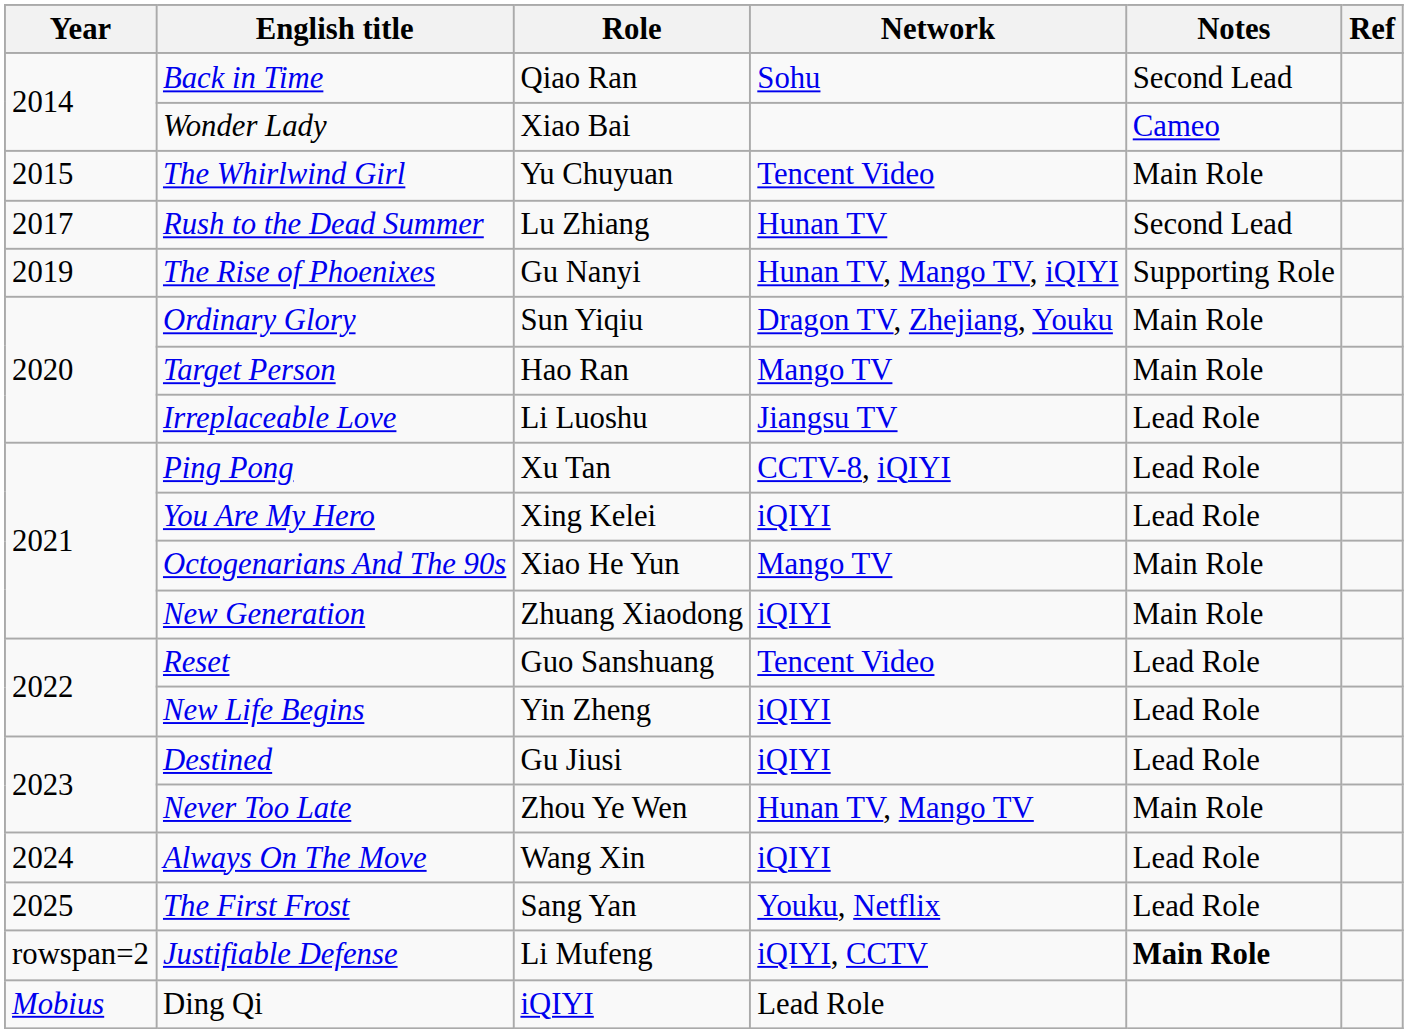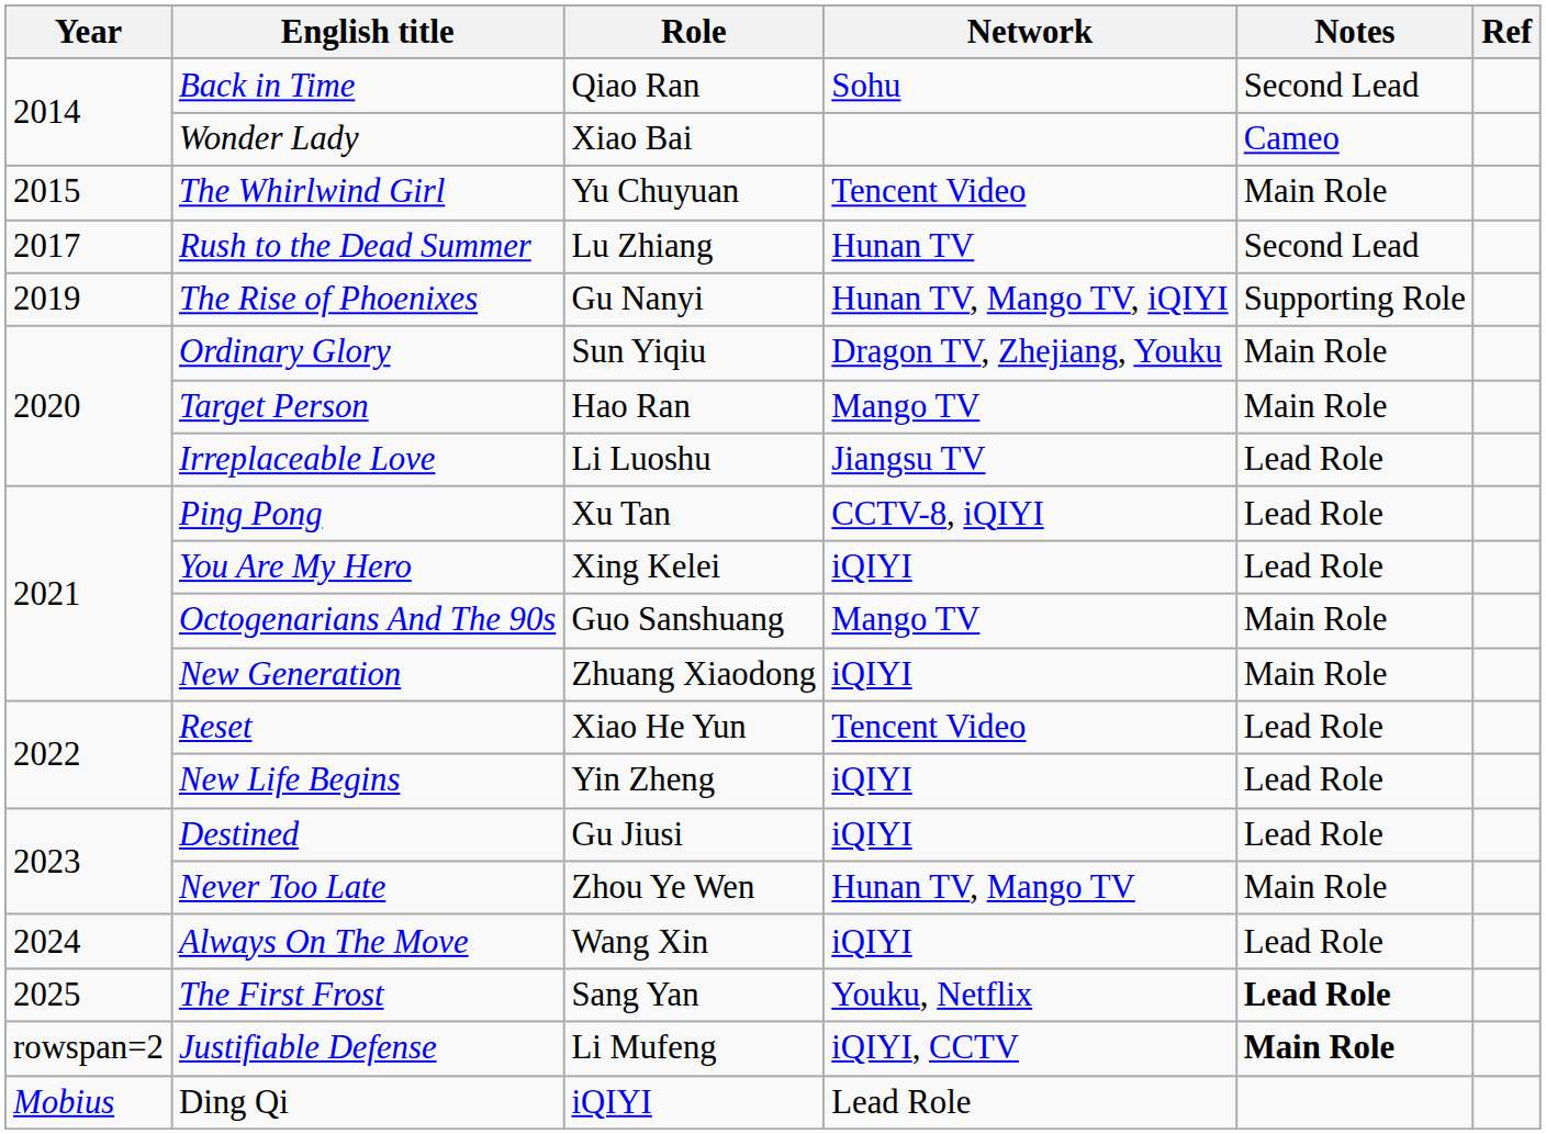Octogenarians And The 90s | Role: Xiao He Yun -> Guo Sanshuang
Reset | Role: Guo Sanshuang -> Xiao He Yun
The First Frost | Notes: normal -> bold
